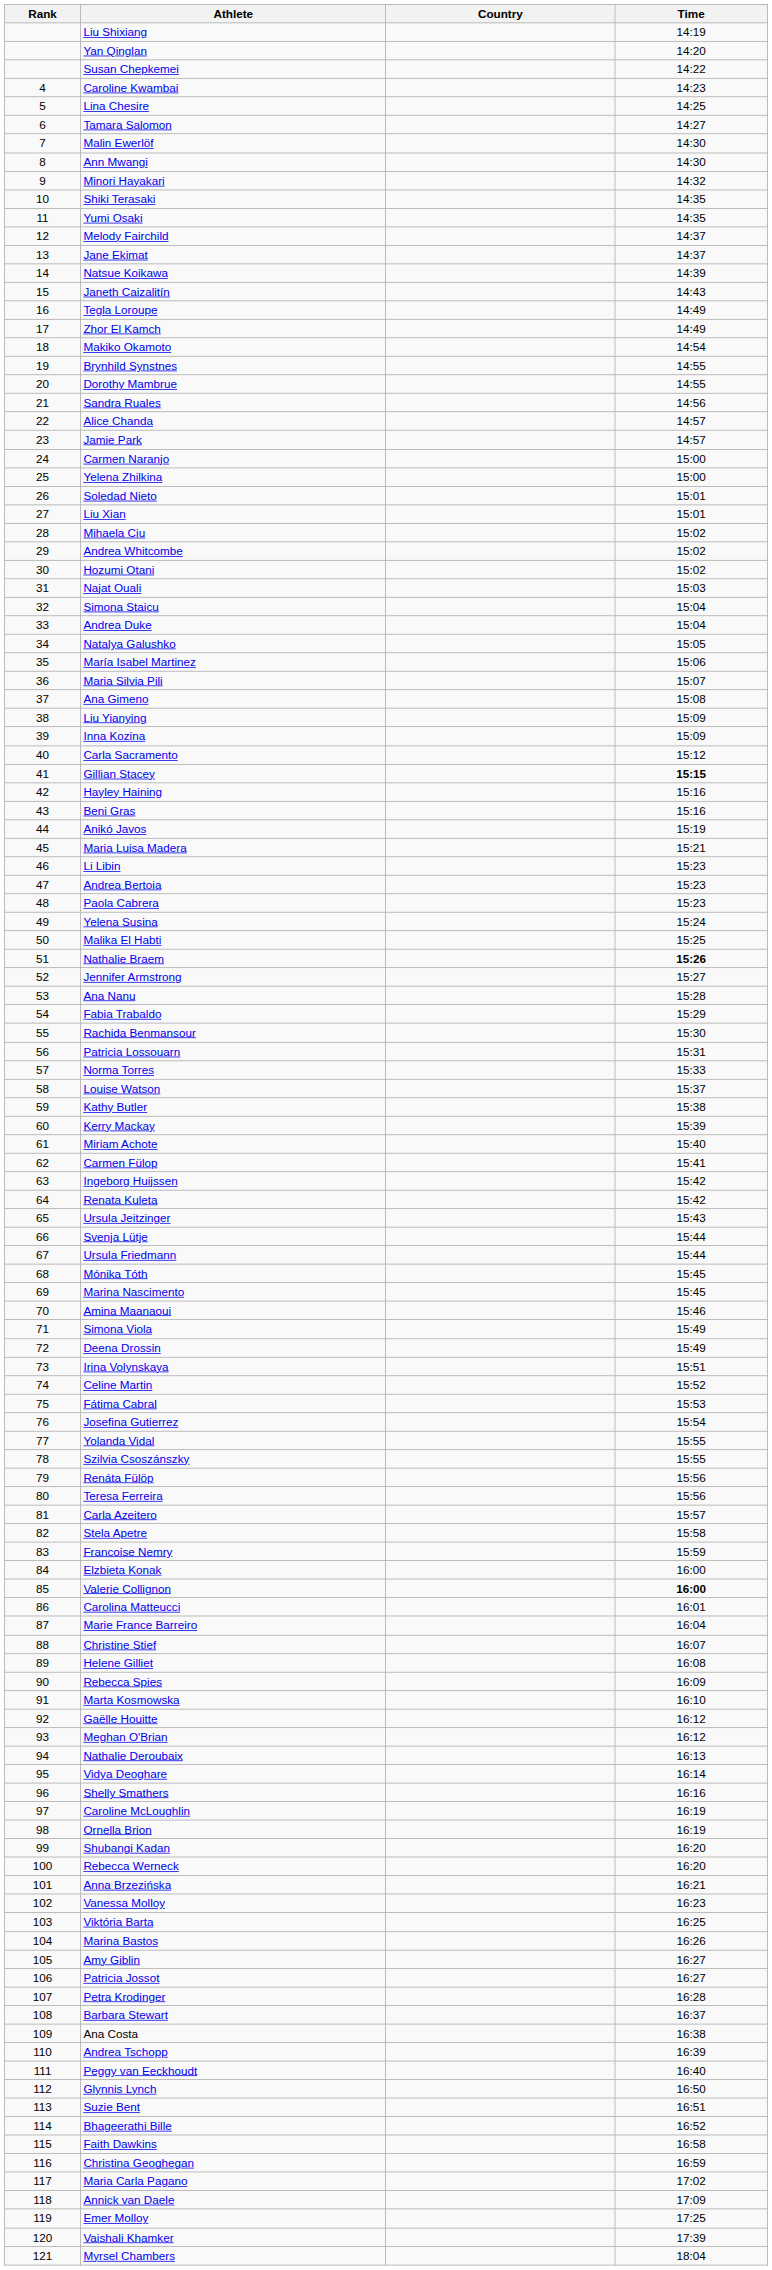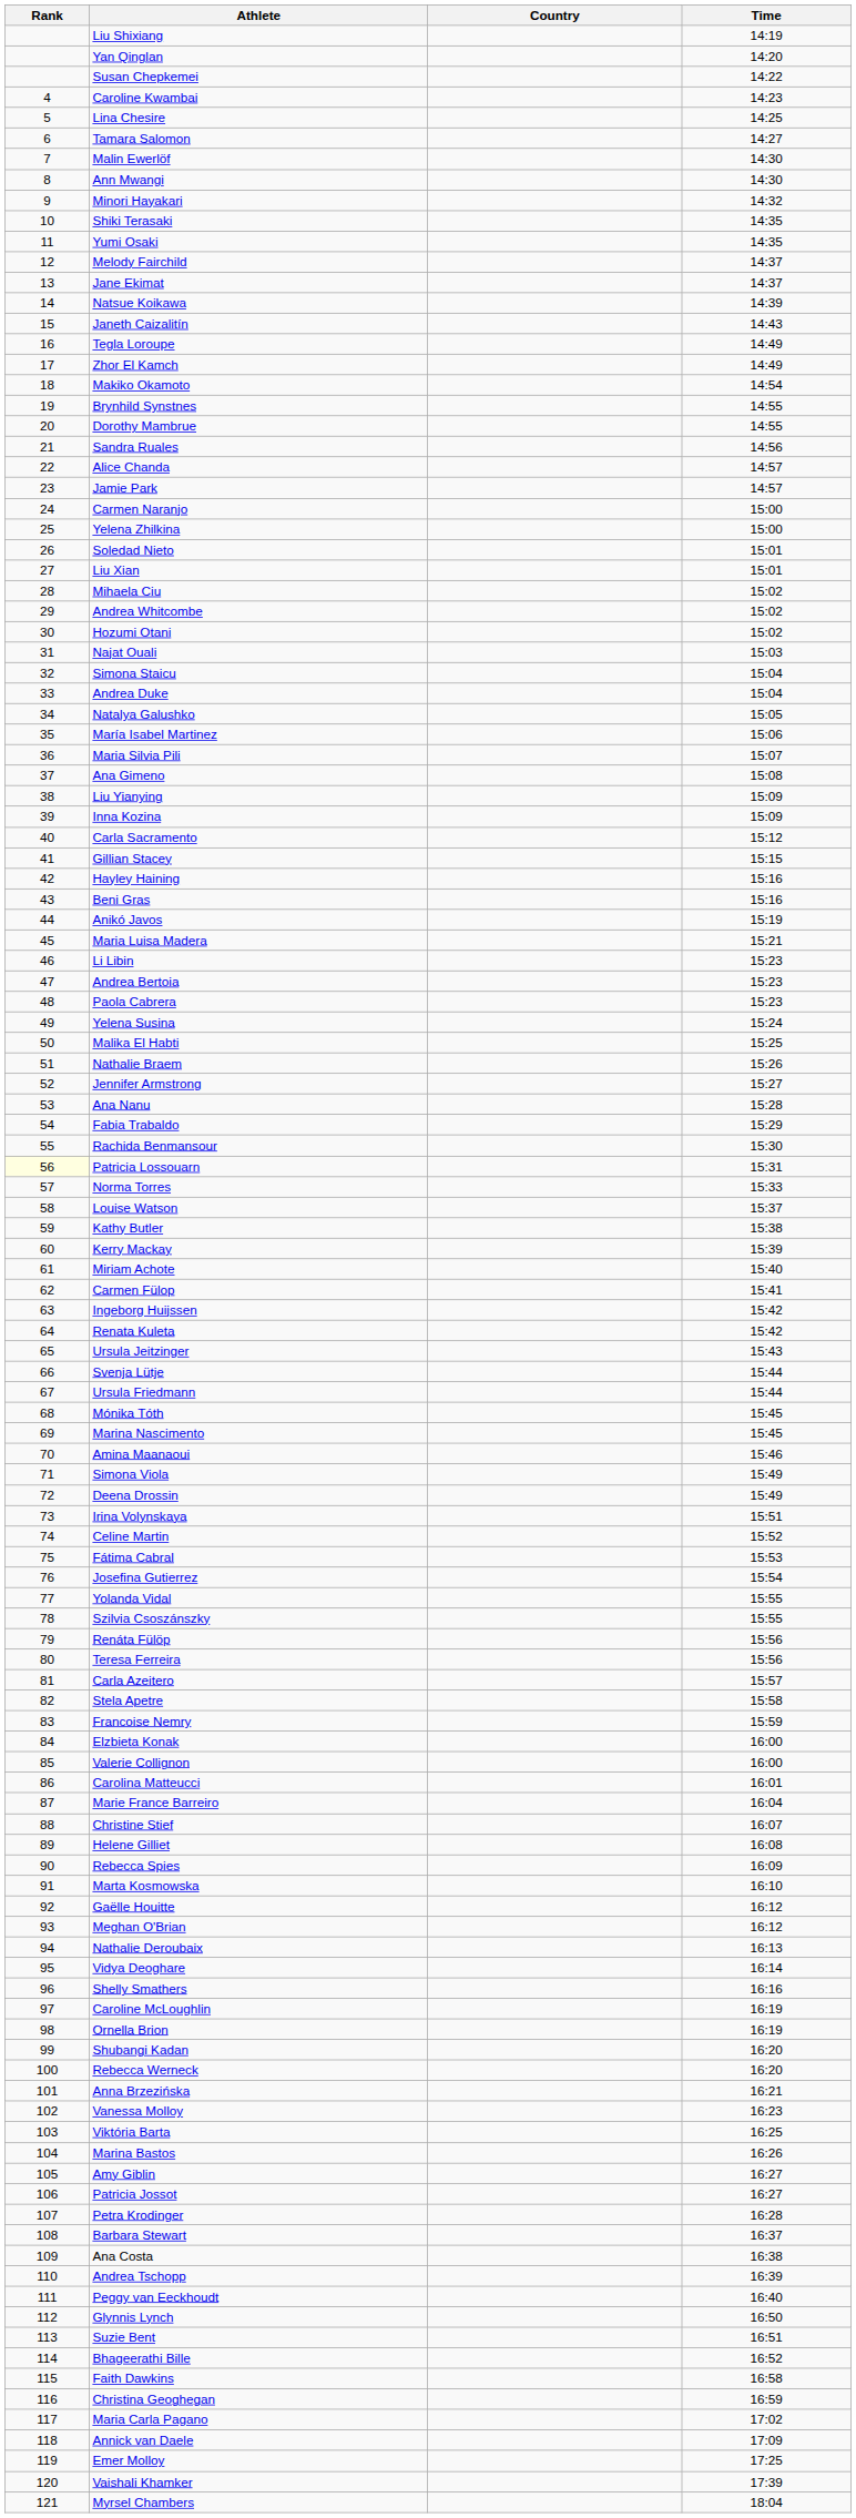Gillian Stacey | Time: bold -> normal
Nathalie Braem | Time: bold -> normal
Patricia Lossouarn | Rank: no background -> lightyellow background
Valerie Collignon | Time: bold -> normal
